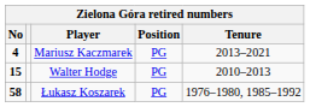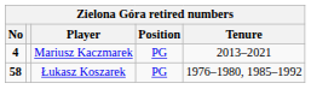- row: 15 | Walter Hodge | PG | 2010–2013
